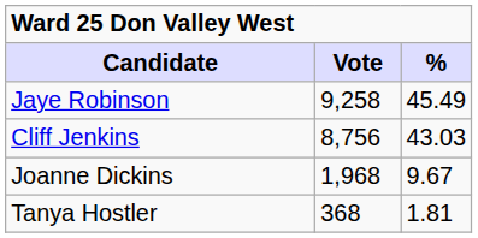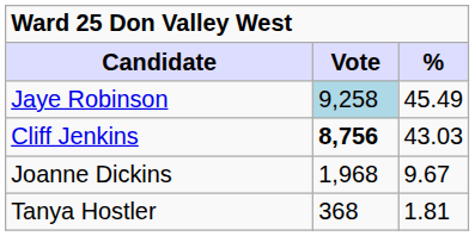Jaye Robinson | Vote: no background -> lightblue background
Cliff Jenkins | Vote: normal -> bold
